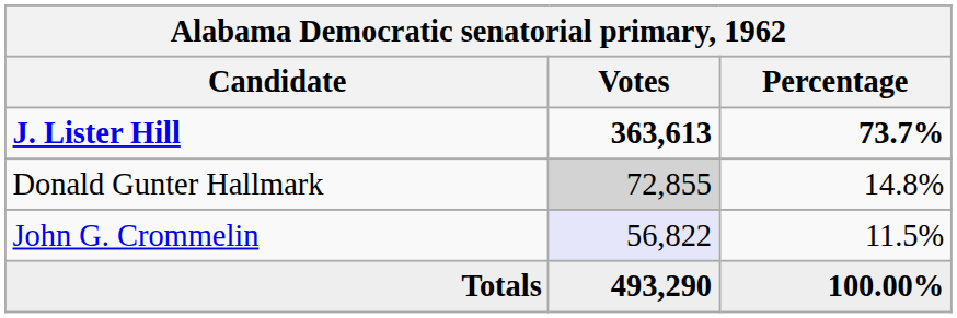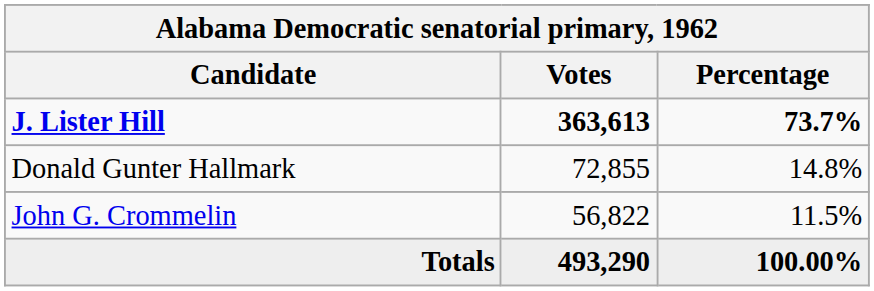Donald Gunter Hallmark | Votes: lightgrey background -> no background
John G. Crommelin | Votes: lavender background -> no background
